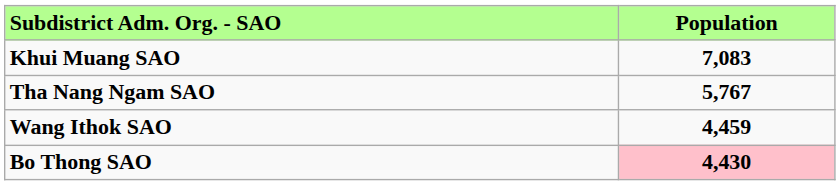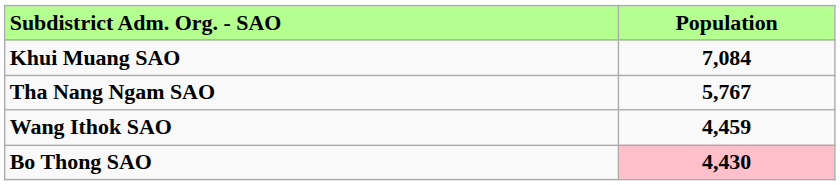Khui Muang SAO | Population: 7,083 -> 7,084
